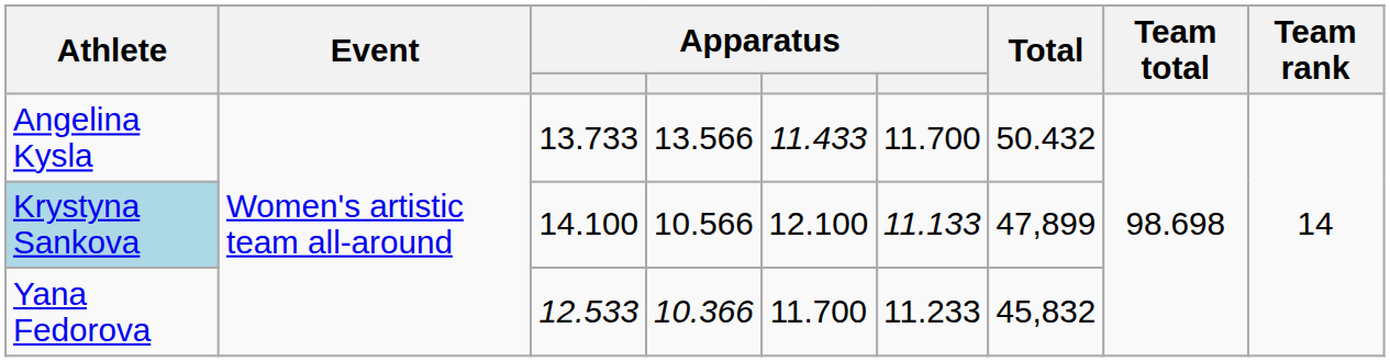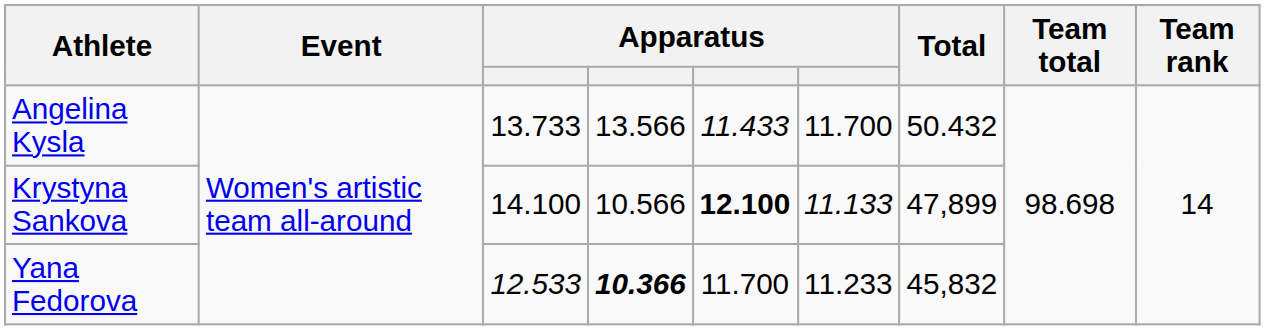row 4 | Athlete: lightblue background -> no background
row 4 | column 5: normal -> bold
row 5 | column 4: normal -> bold
